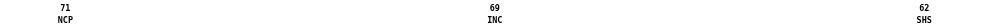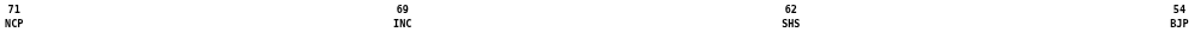+ column: 54 | BJP
